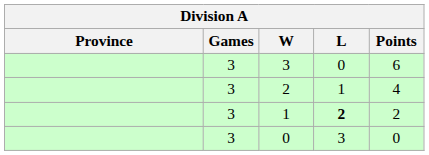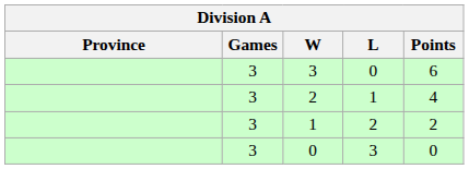row 5 | L: bold -> normal
